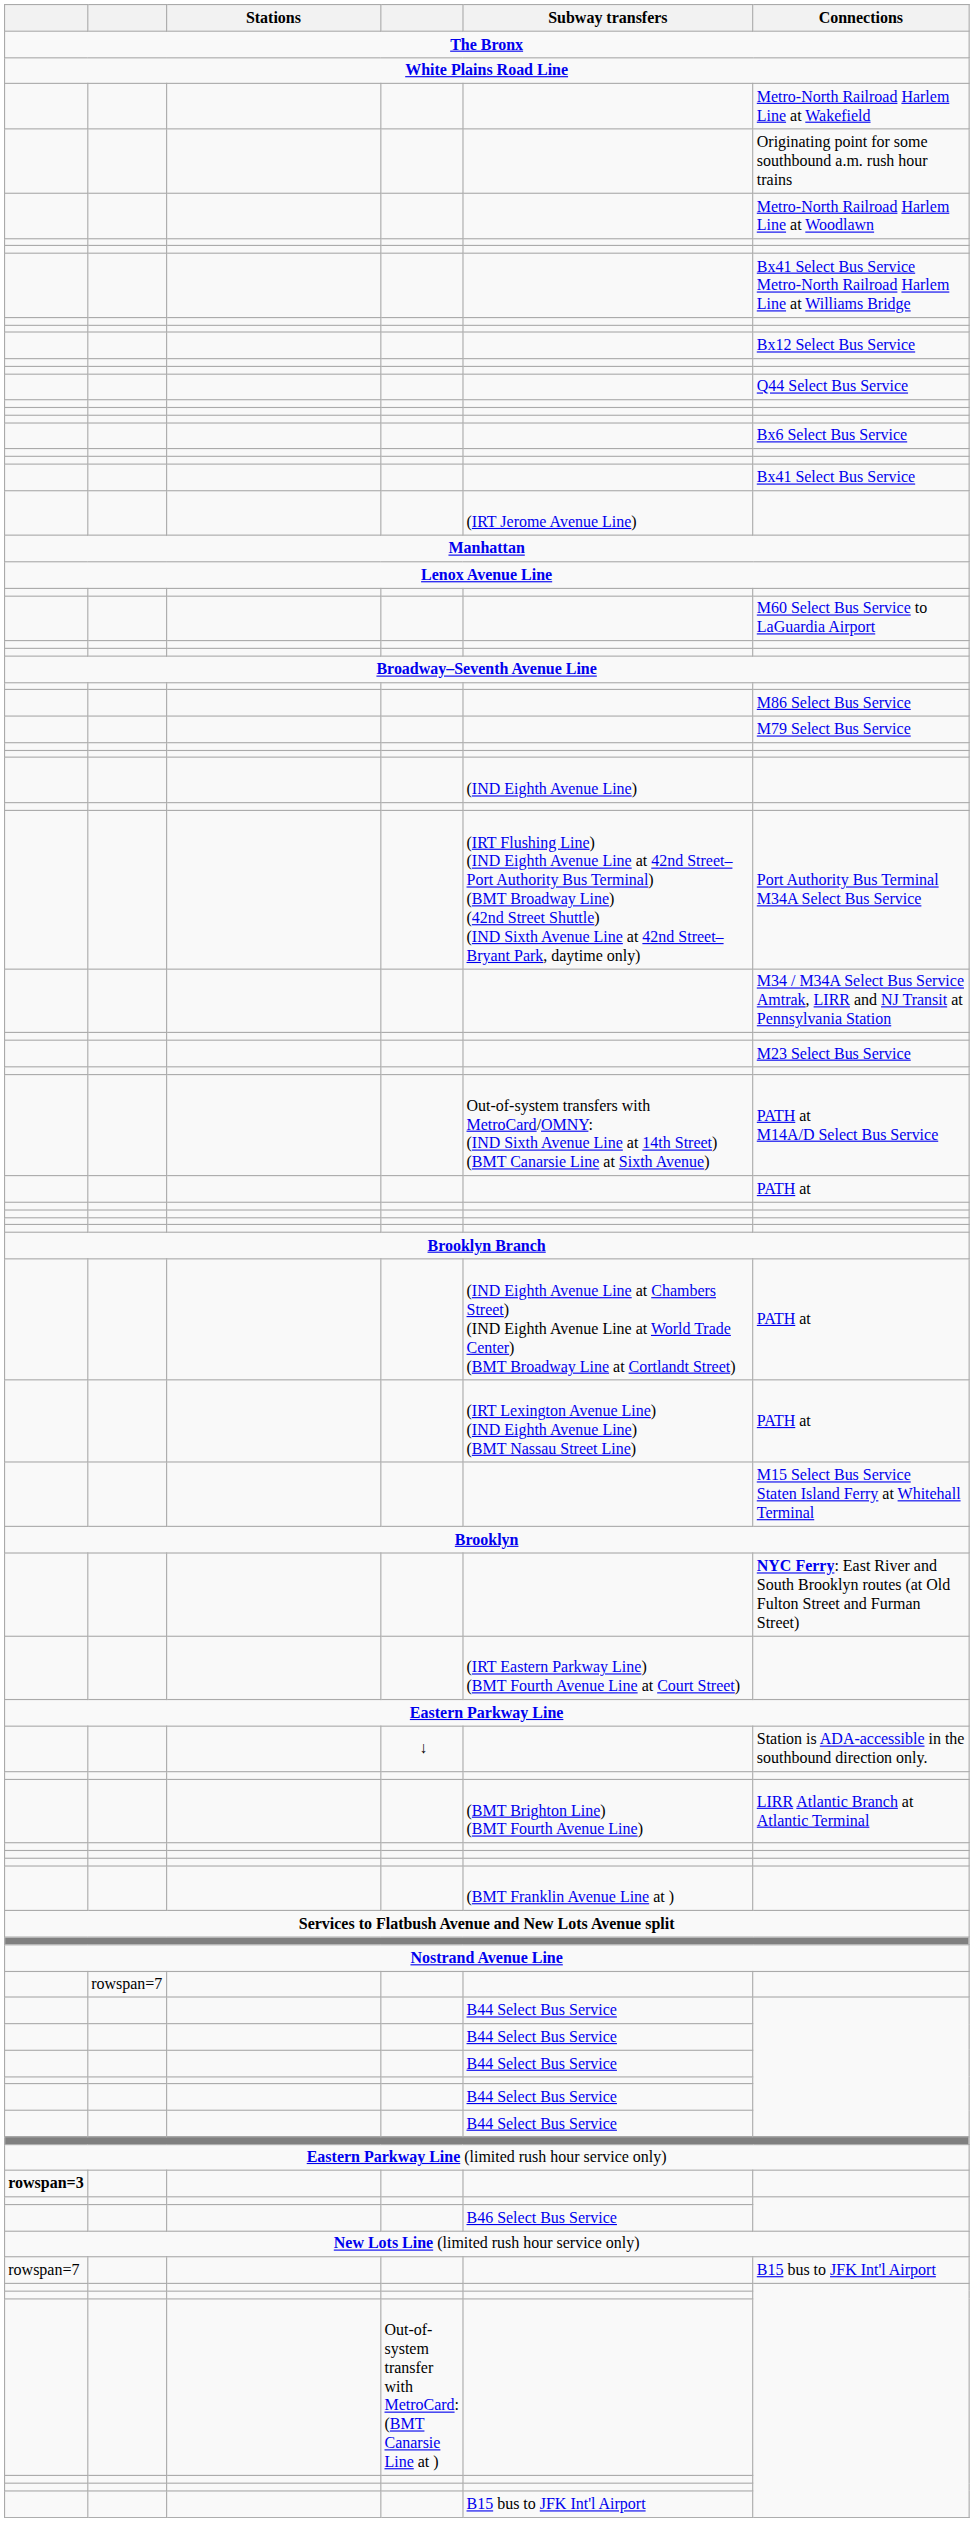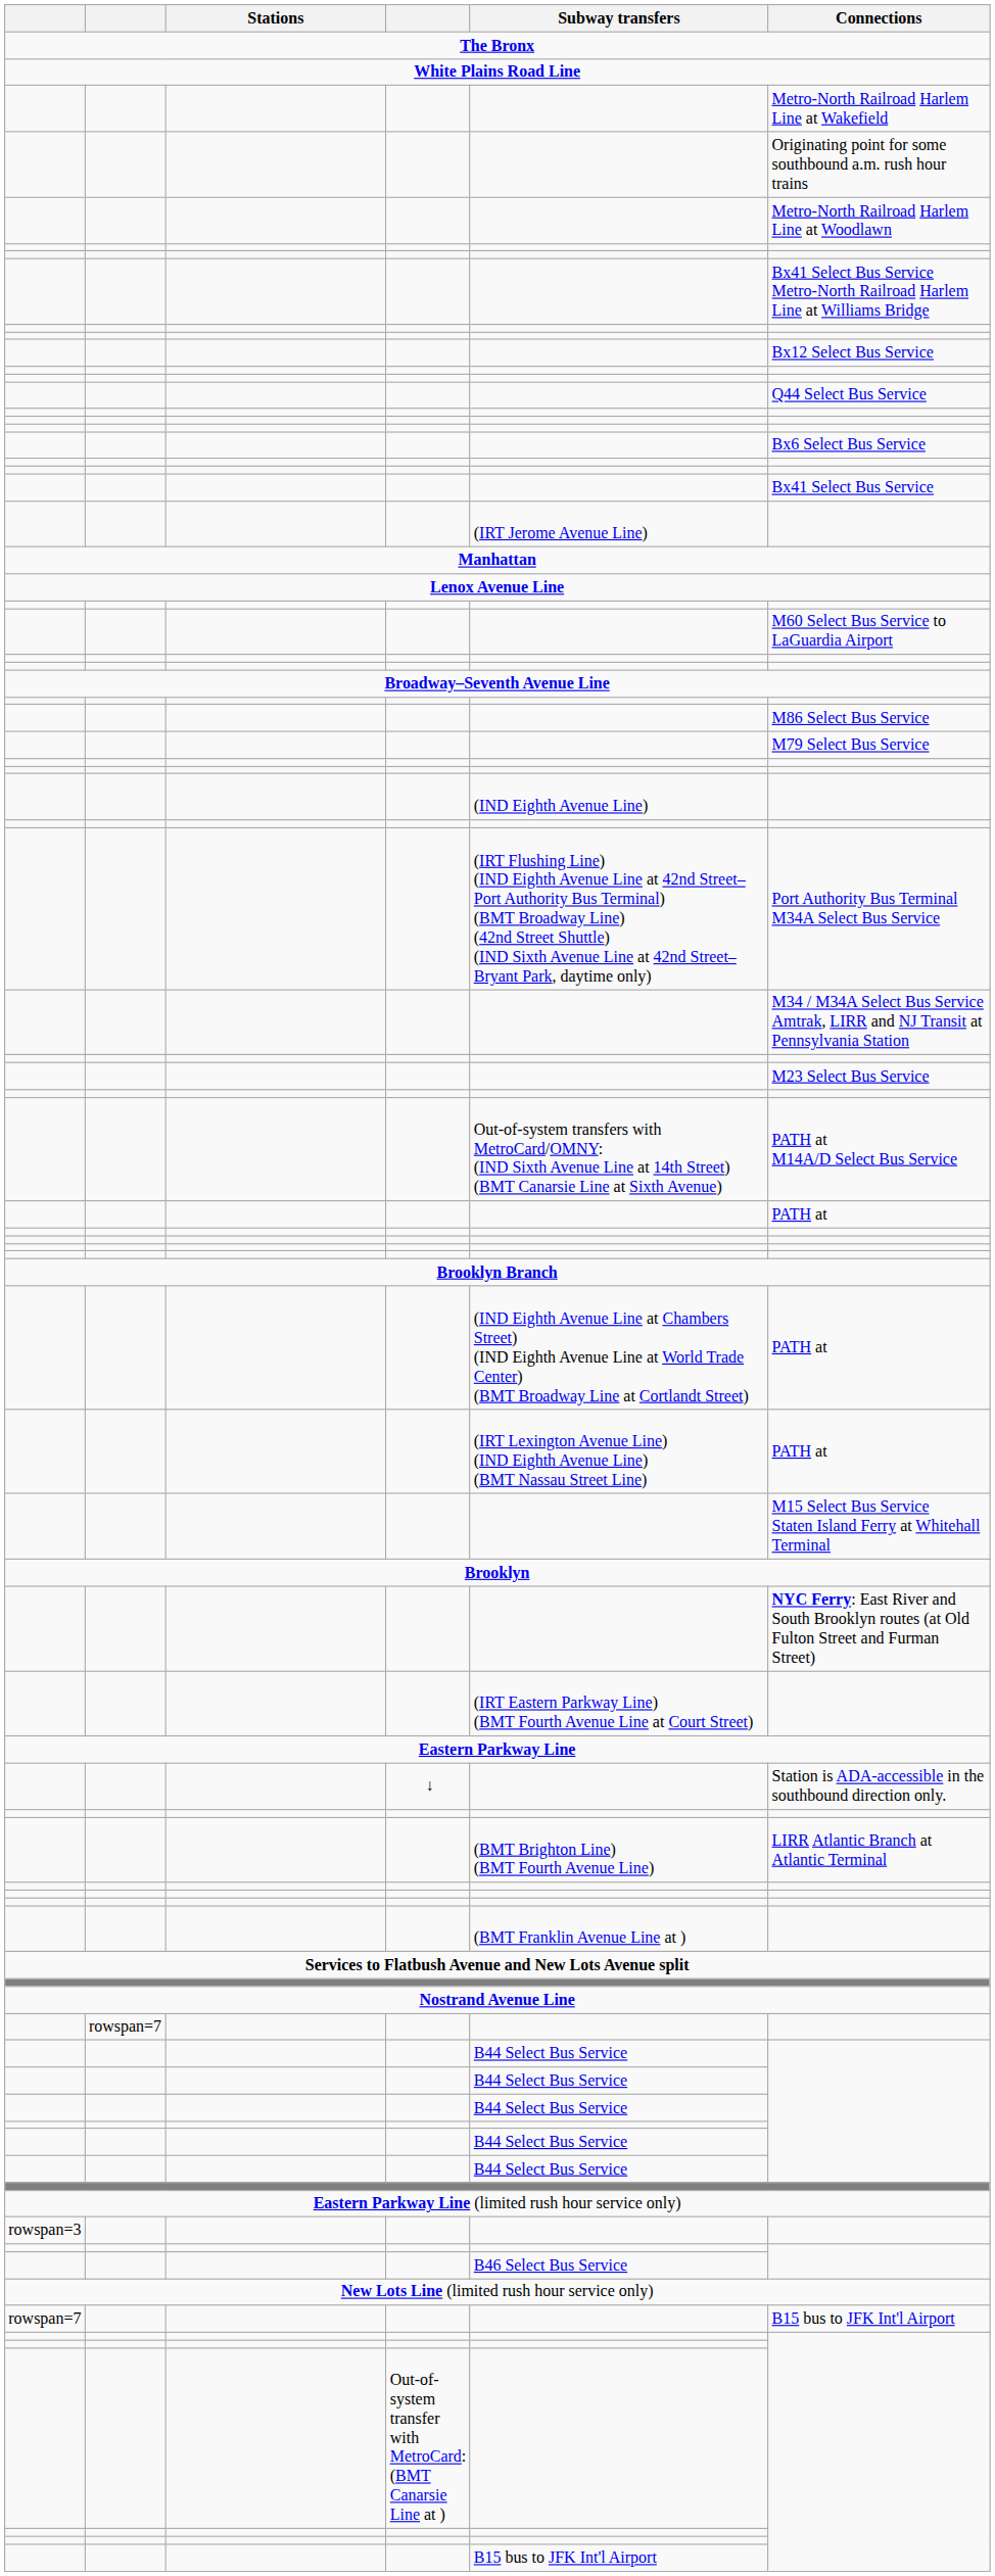rowspan=3 | column 1: bold -> normal
